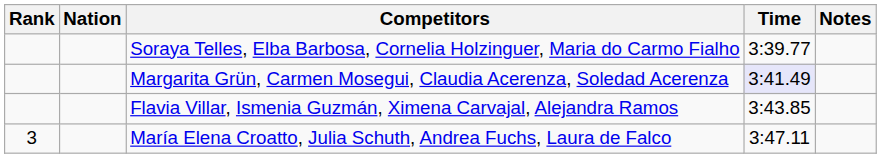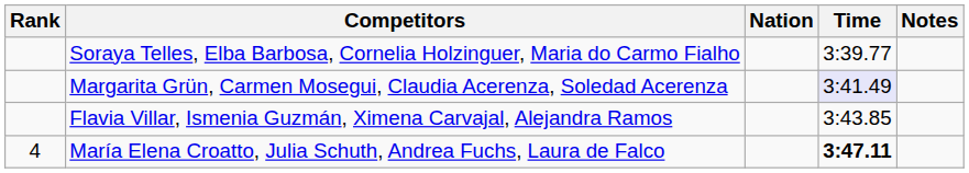columns swapped: Nation <-> Competitors
row 5 | Rank: 3 -> 4
row 5 | Time: normal -> bold
